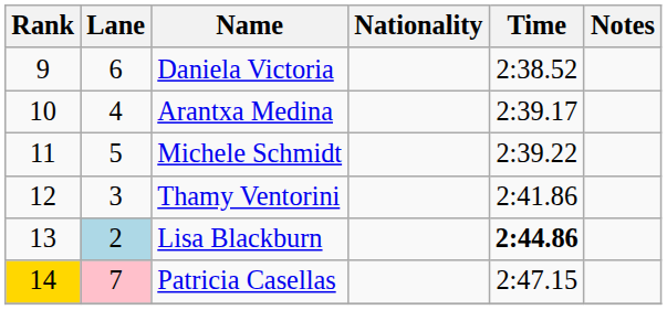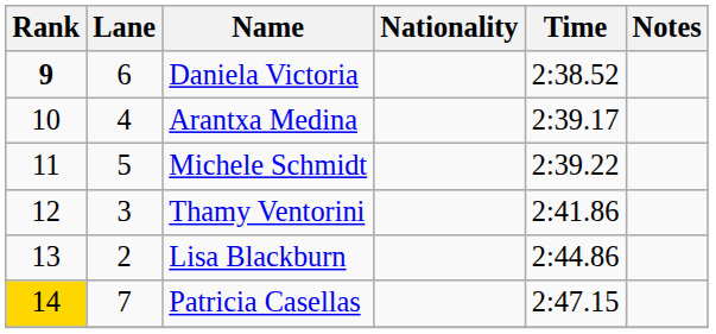Daniela Victoria | Rank: normal -> bold
Lisa Blackburn | Lane: lightblue background -> no background
Lisa Blackburn | Time: bold -> normal
Patricia Casellas | Lane: pink background -> no background
